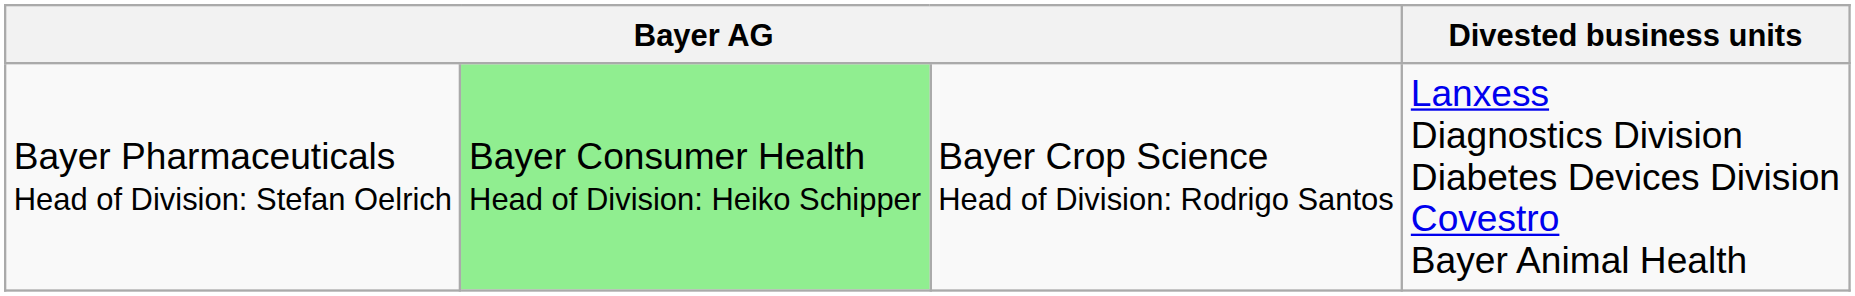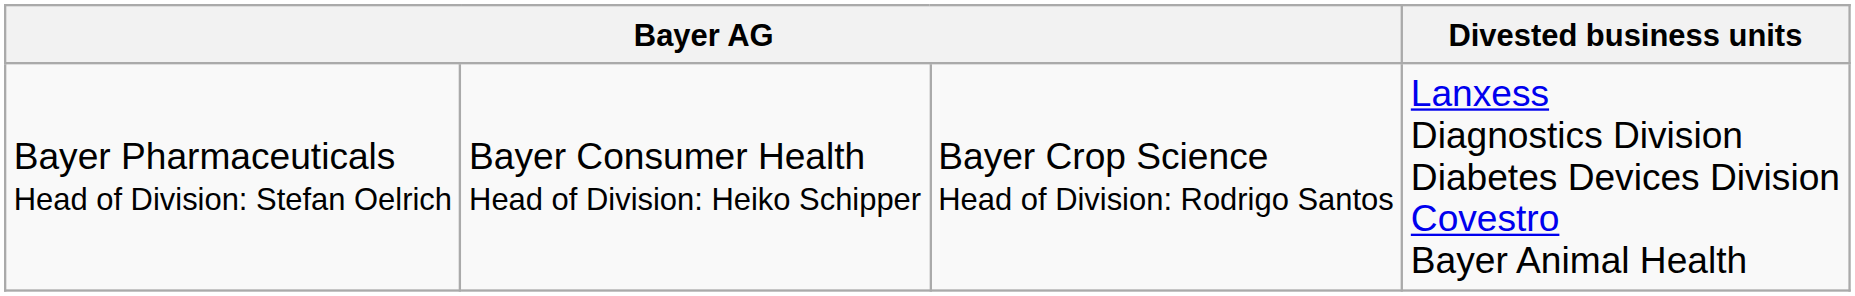Bayer Pharmaceuticals Head of Division: Stefan Oelrich | column 2: lightgreen background -> no background
